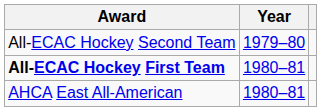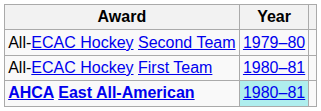row 3 | Award: bold -> normal
row 4 | Award: normal -> bold
row 4 | Year: no background -> paleturquoise background
